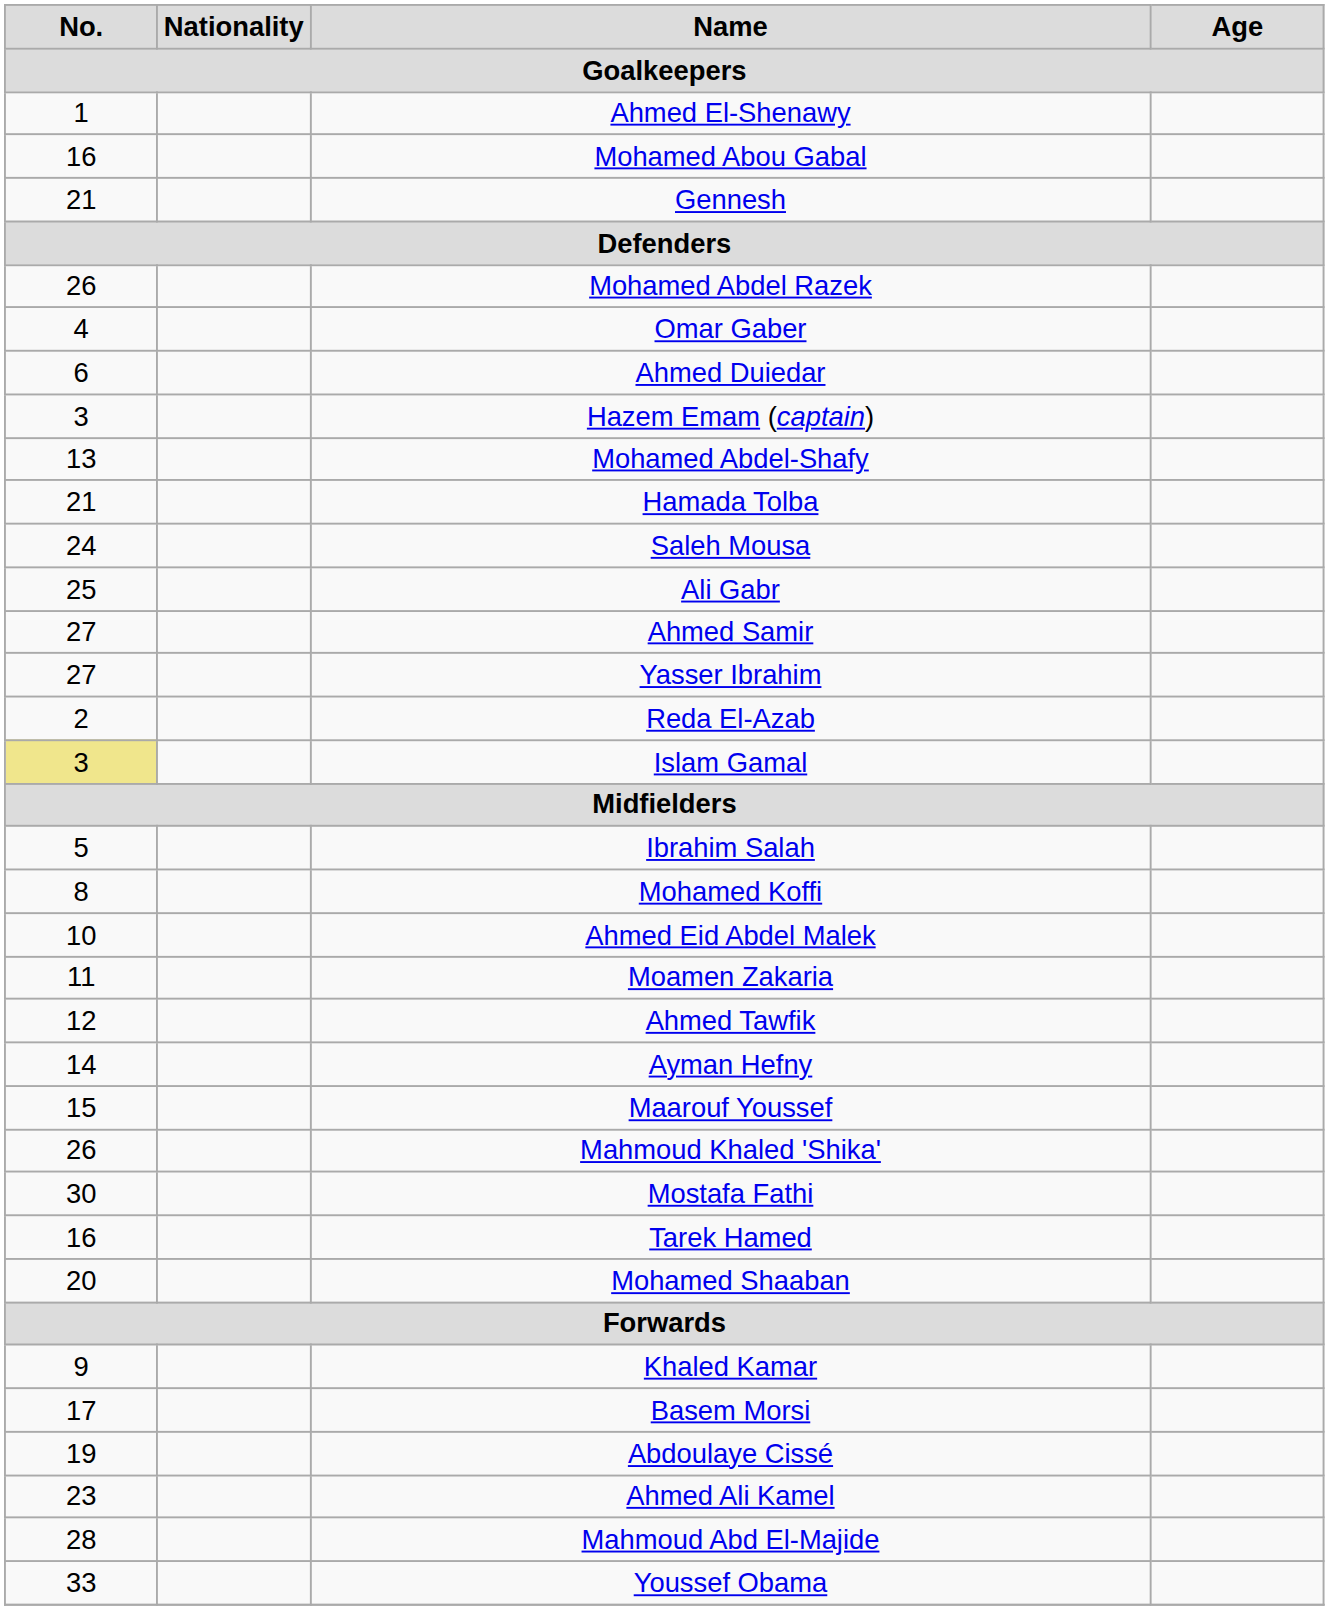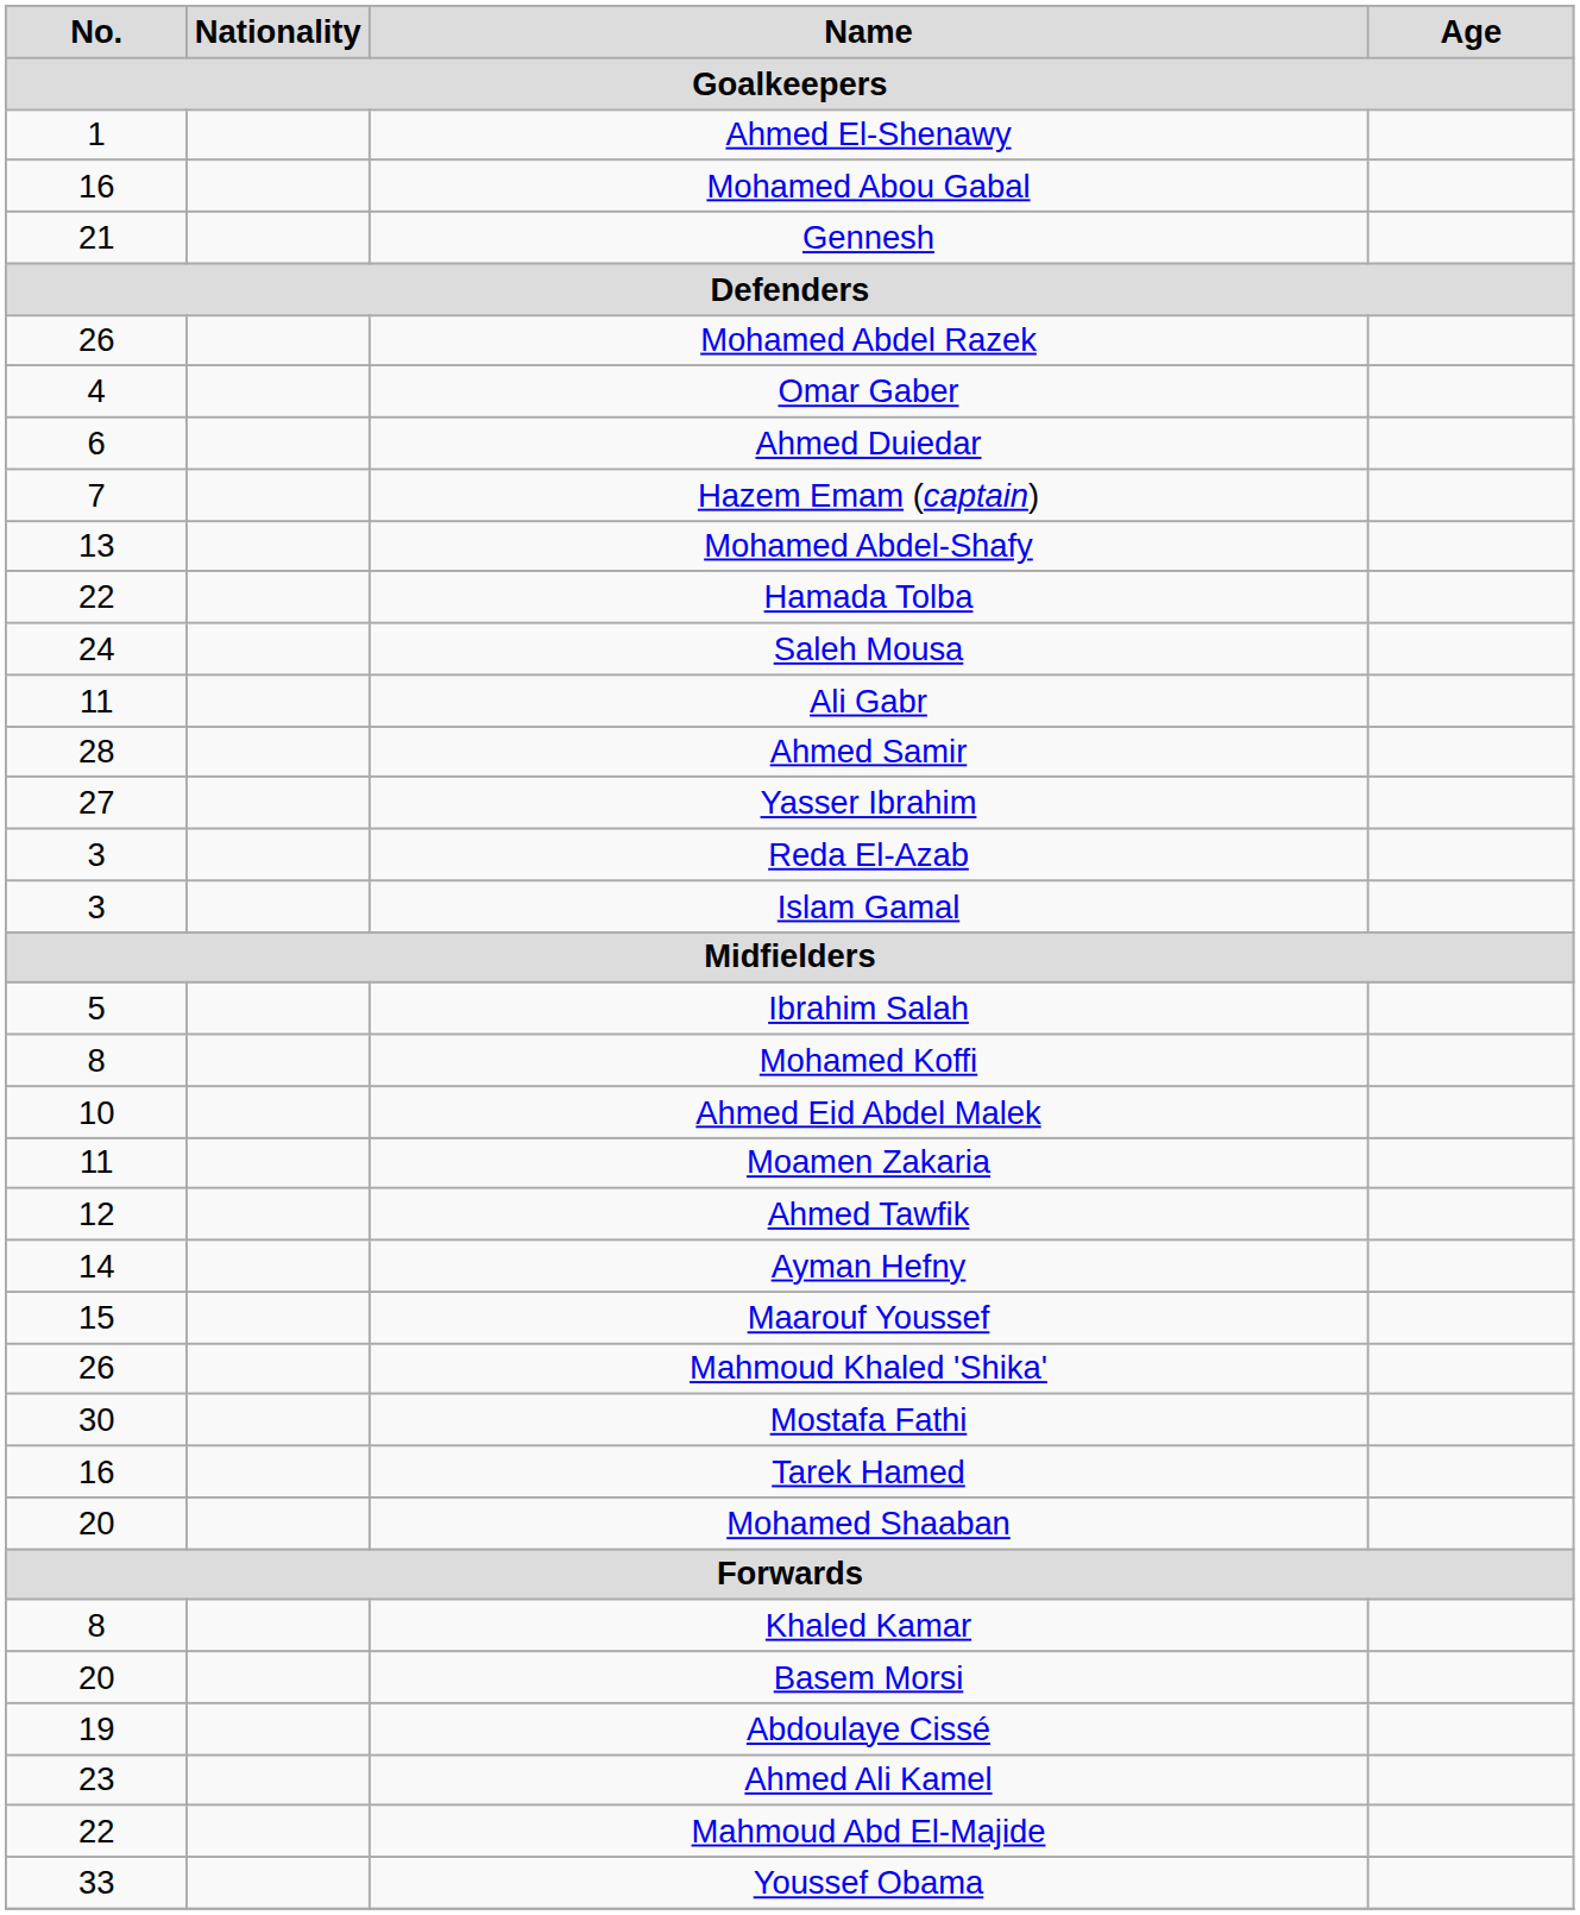Hazem Emam (captain) | No.: 3 -> 7
Hamada Tolba | No.: 21 -> 22
Ali Gabr | No.: 25 -> 11
Ahmed Samir | No.: 27 -> 28
Reda El-Azab | No.: 2 -> 3
Islam Gamal | No.: khaki background -> no background
Khaled Kamar | No.: 9 -> 8
Basem Morsi | No.: 17 -> 20
Mahmoud Abd El-Majide | No.: 28 -> 22
